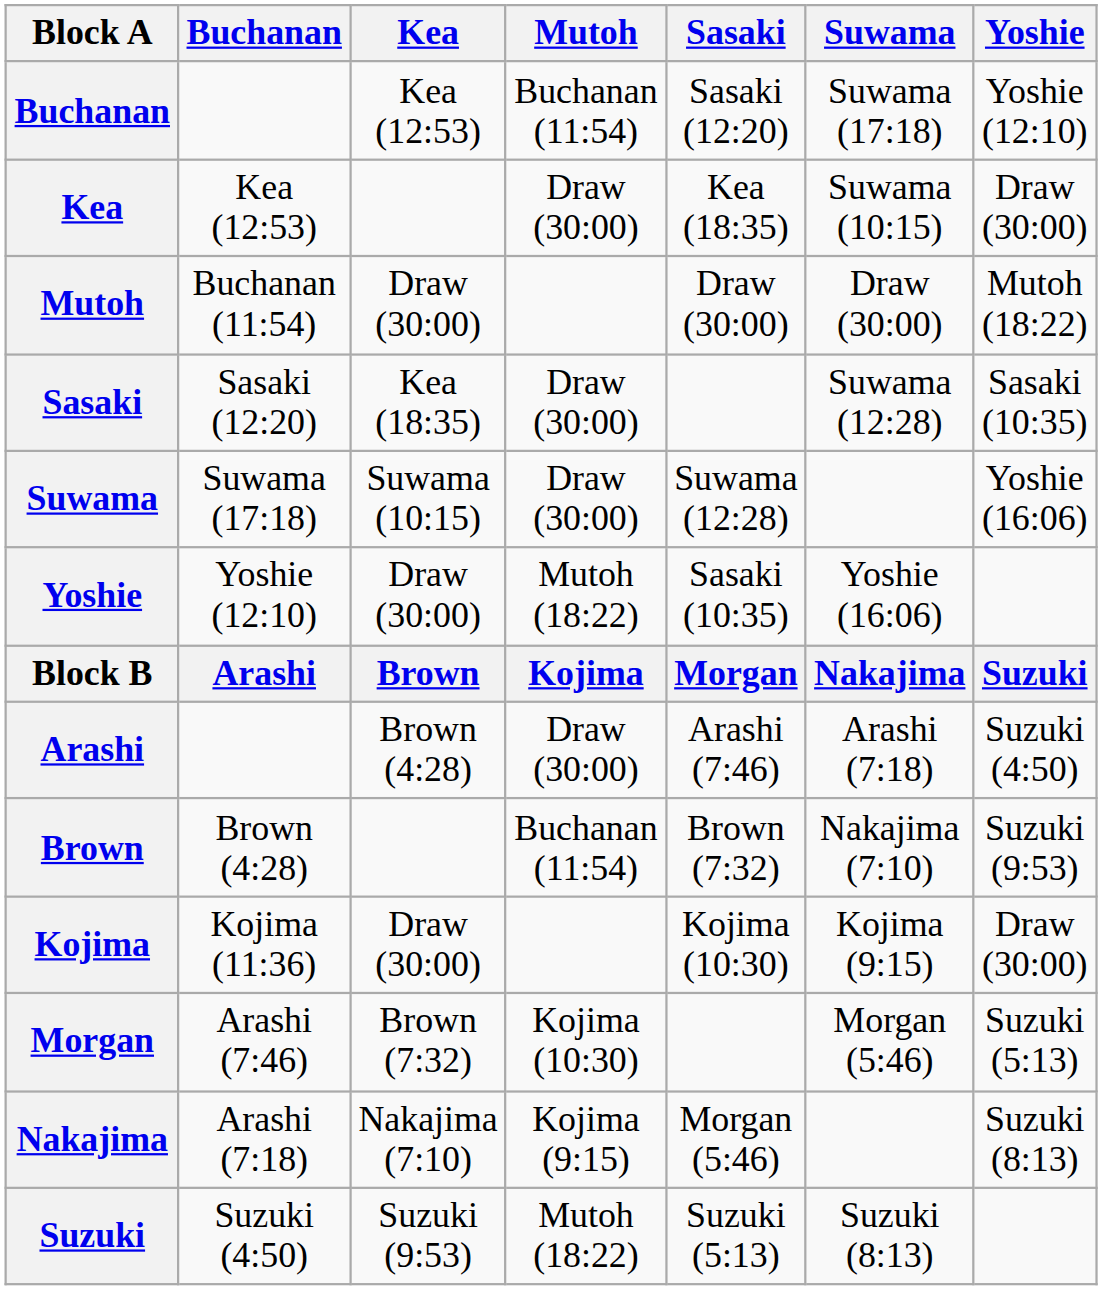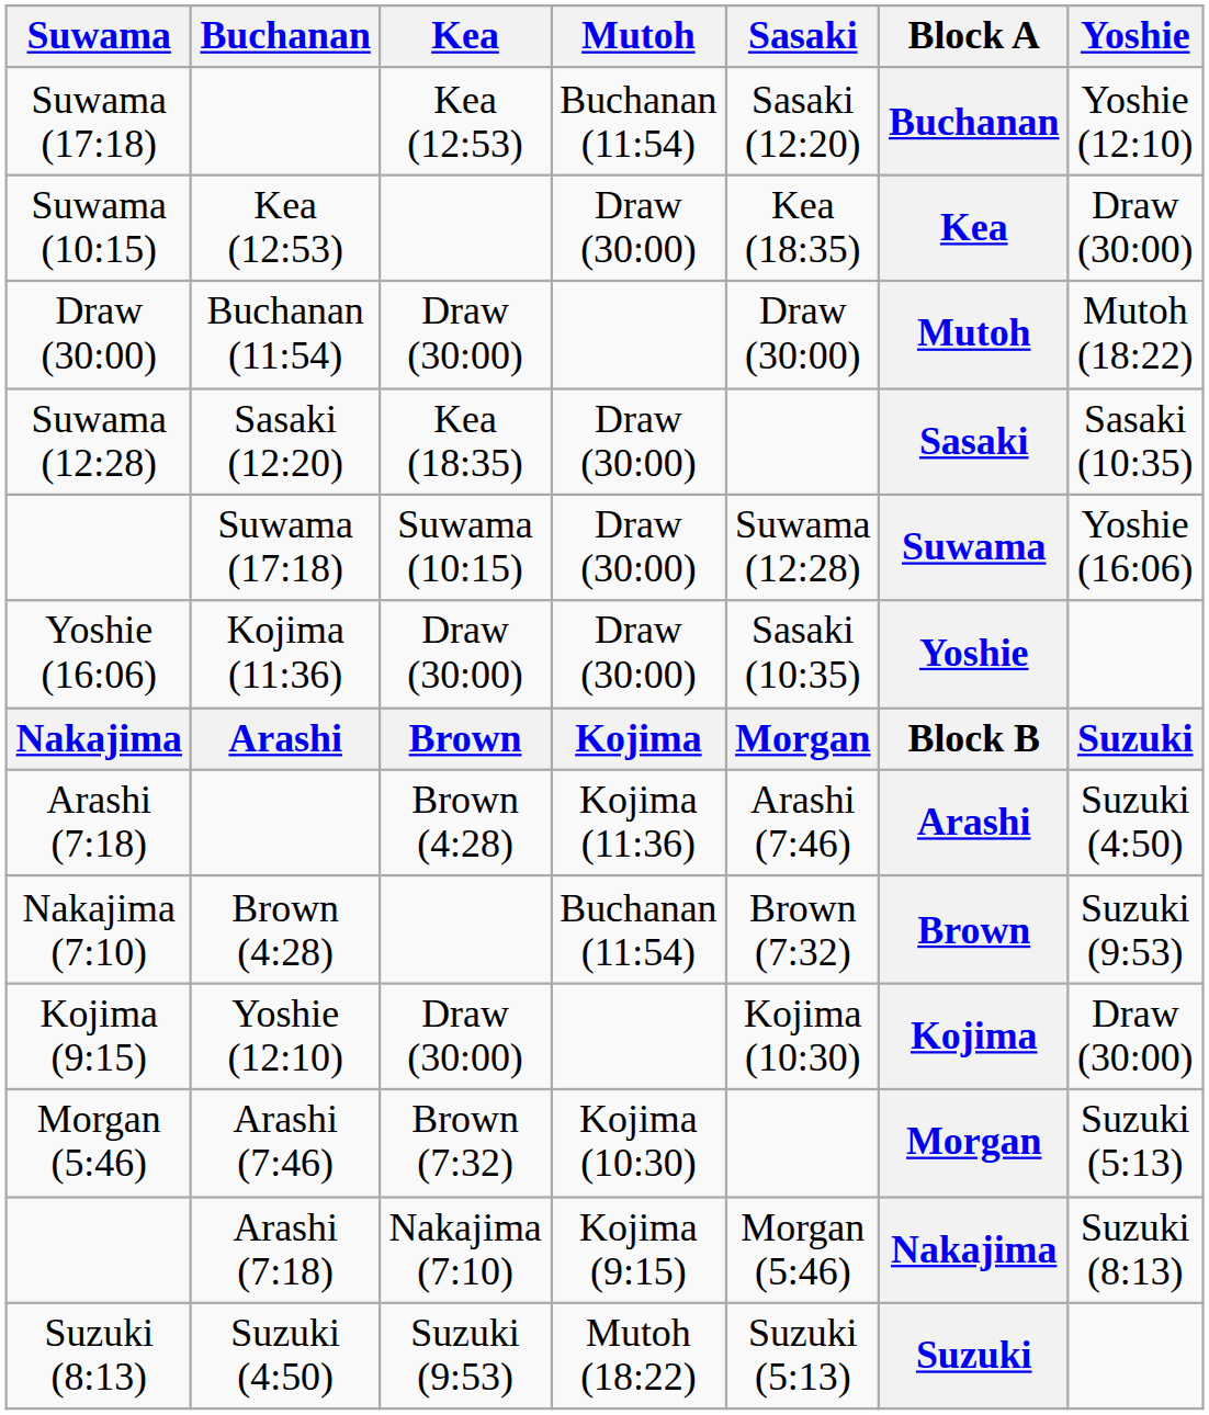columns swapped: Block A <-> Suwama
row 7 | Buchanan: Yoshie (12:10) -> Kojima (11:36)
row 7 | Mutoh: Mutoh (18:22) -> Draw (30:00)
row 9 | Mutoh: Draw (30:00) -> Kojima (11:36)
row 11 | Buchanan: Kojima (11:36) -> Yoshie (12:10)
